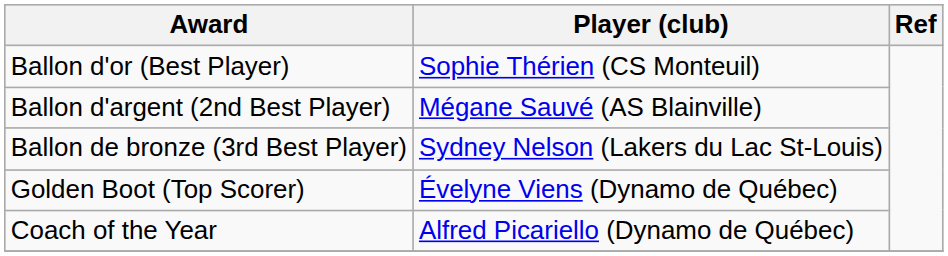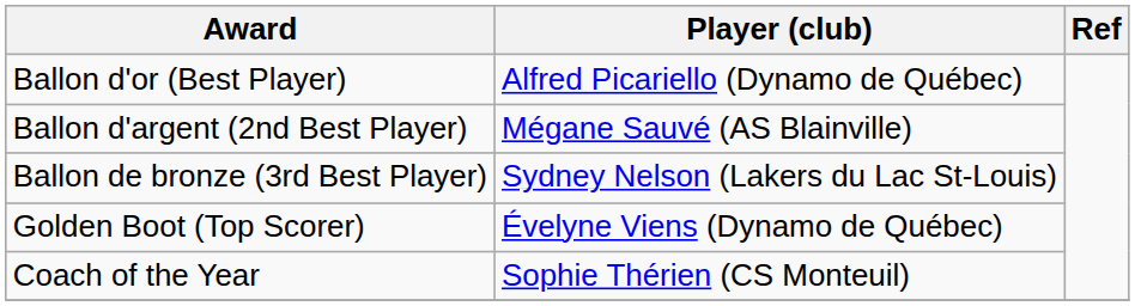Ballon d'or (Best Player) | Player (club): Sophie Thérien (CS Monteuil) -> Alfred Picariello (Dynamo de Québec)
Coach of the Year | Player (club): Alfred Picariello (Dynamo de Québec) -> Sophie Thérien (CS Monteuil)
